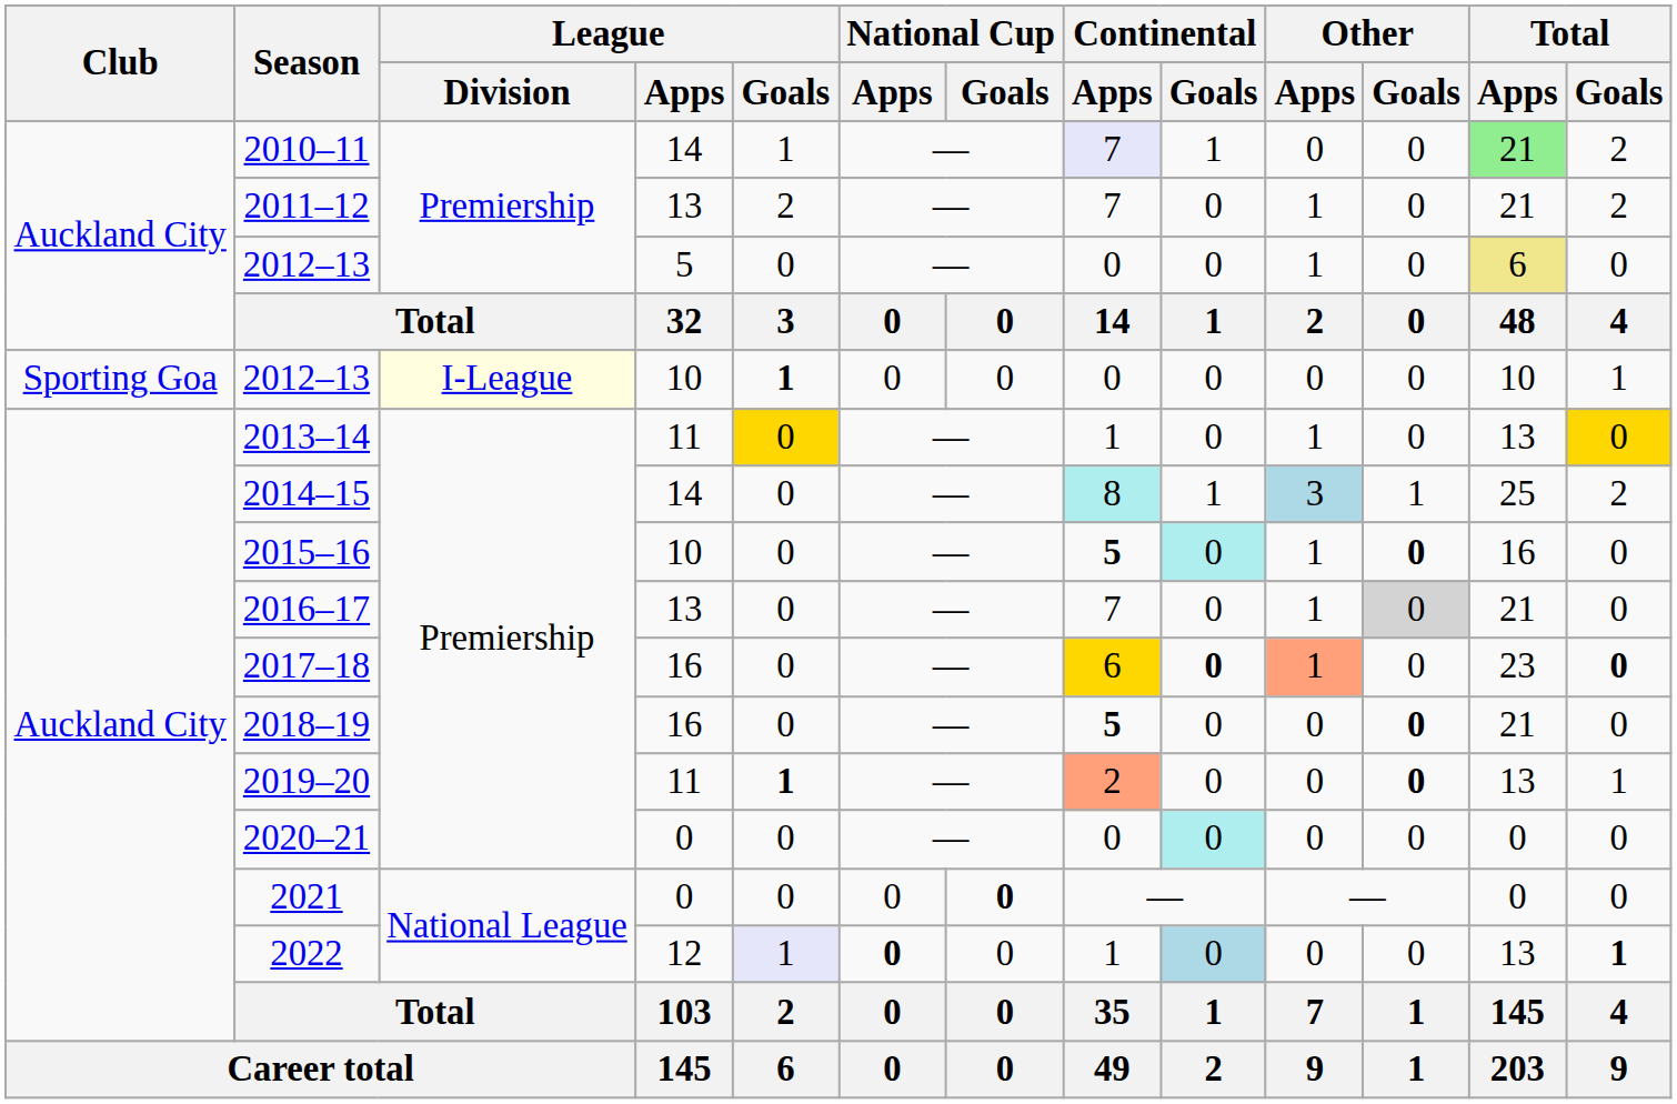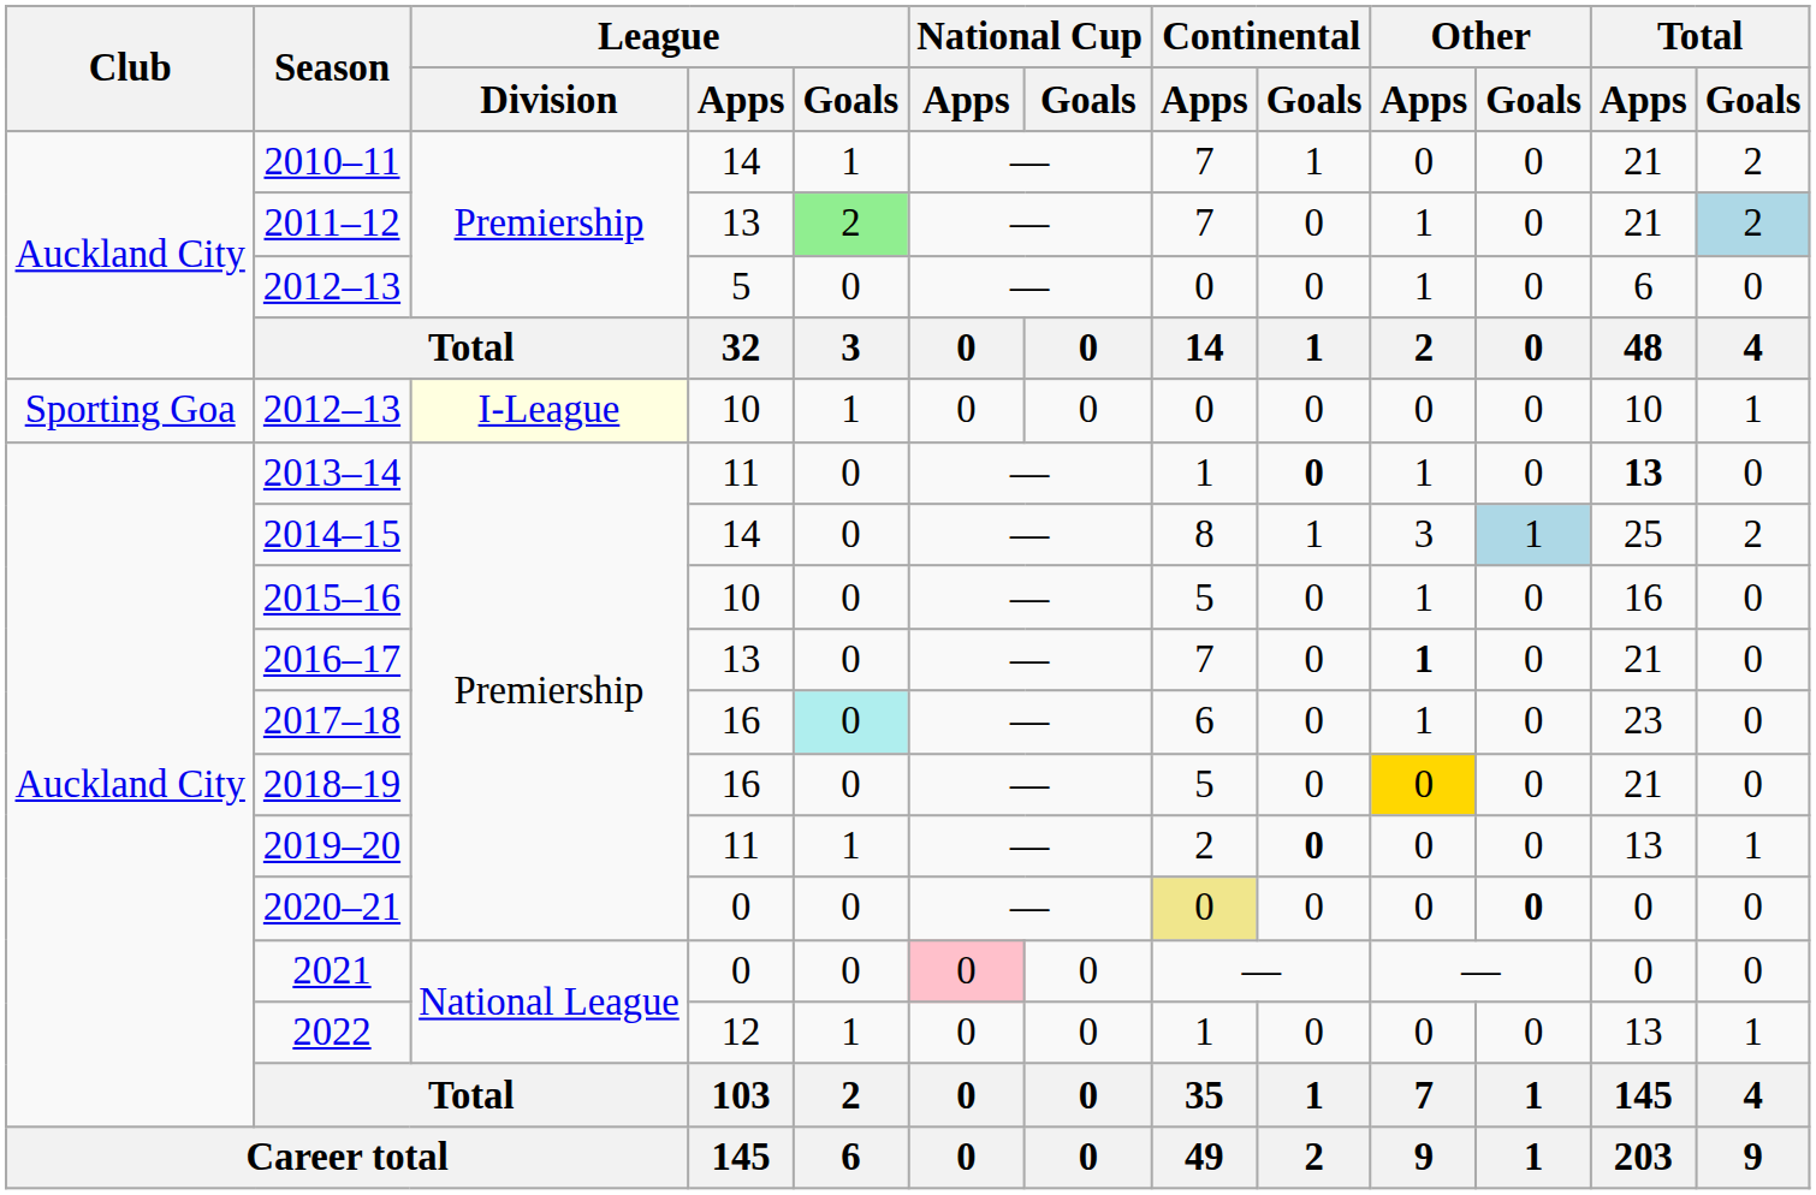2010–11 | Continental / Apps: lavender background -> no background
2010–11 | Total / Apps: lightgreen background -> no background
2011–12 | League / Goals: no background -> lightgreen background
2011–12 | Total / Goals: no background -> lightblue background
2012–13 / 5 | Total / Apps: khaki background -> no background
2012–13 / 10 | League / Goals: bold -> normal
2013–14 | League / Goals: gold background -> no background
2013–14 | Continental / Goals: normal -> bold
2013–14 | Total / Apps: normal -> bold
2013–14 | Total / Goals: gold background -> no background
2014–15 | Continental / Apps: paleturquoise background -> no background
2014–15 | Other / Apps: lightblue background -> no background
2014–15 | Other / Goals: no background -> lightblue background
2015–16 | Continental / Apps: bold -> normal
2015–16 | Continental / Goals: paleturquoise background -> no background
2015–16 | Other / Goals: bold -> normal
2016–17 | Other / Apps: normal -> bold
2016–17 | Other / Goals: lightgrey background -> no background
2017–18 | League / Goals: no background -> paleturquoise background
2017–18 | Continental / Apps: gold background -> no background
2017–18 | Continental / Goals: bold -> normal
2017–18 | Other / Apps: lightsalmon background -> no background
2017–18 | Total / Goals: bold -> normal
2018–19 | Continental / Apps: bold -> normal
2018–19 | Other / Apps: no background -> gold background
2018–19 | Other / Goals: bold -> normal
2019–20 | League / Goals: bold -> normal
2019–20 | Continental / Apps: lightsalmon background -> no background
2019–20 | Continental / Goals: normal -> bold
2019–20 | Other / Goals: bold -> normal
2020–21 | Continental / Apps: no background -> khaki background
2020–21 | Continental / Goals: paleturquoise background -> no background
2020–21 | Other / Goals: normal -> bold
2021 | National Cup / Apps: no background -> pink background
2021 | National Cup / Goals: bold -> normal
2022 | League / Goals: lavender background -> no background
2022 | National Cup / Apps: bold -> normal
2022 | Continental / Goals: lightblue background -> no background
2022 | Total / Goals: bold -> normal
